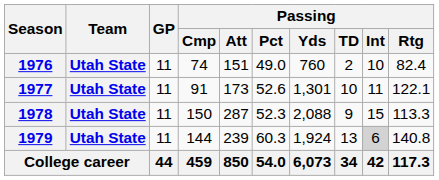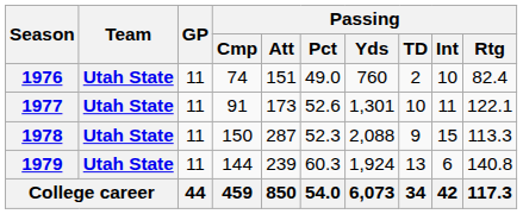1979 | Passing / Int: lightgrey background -> no background
